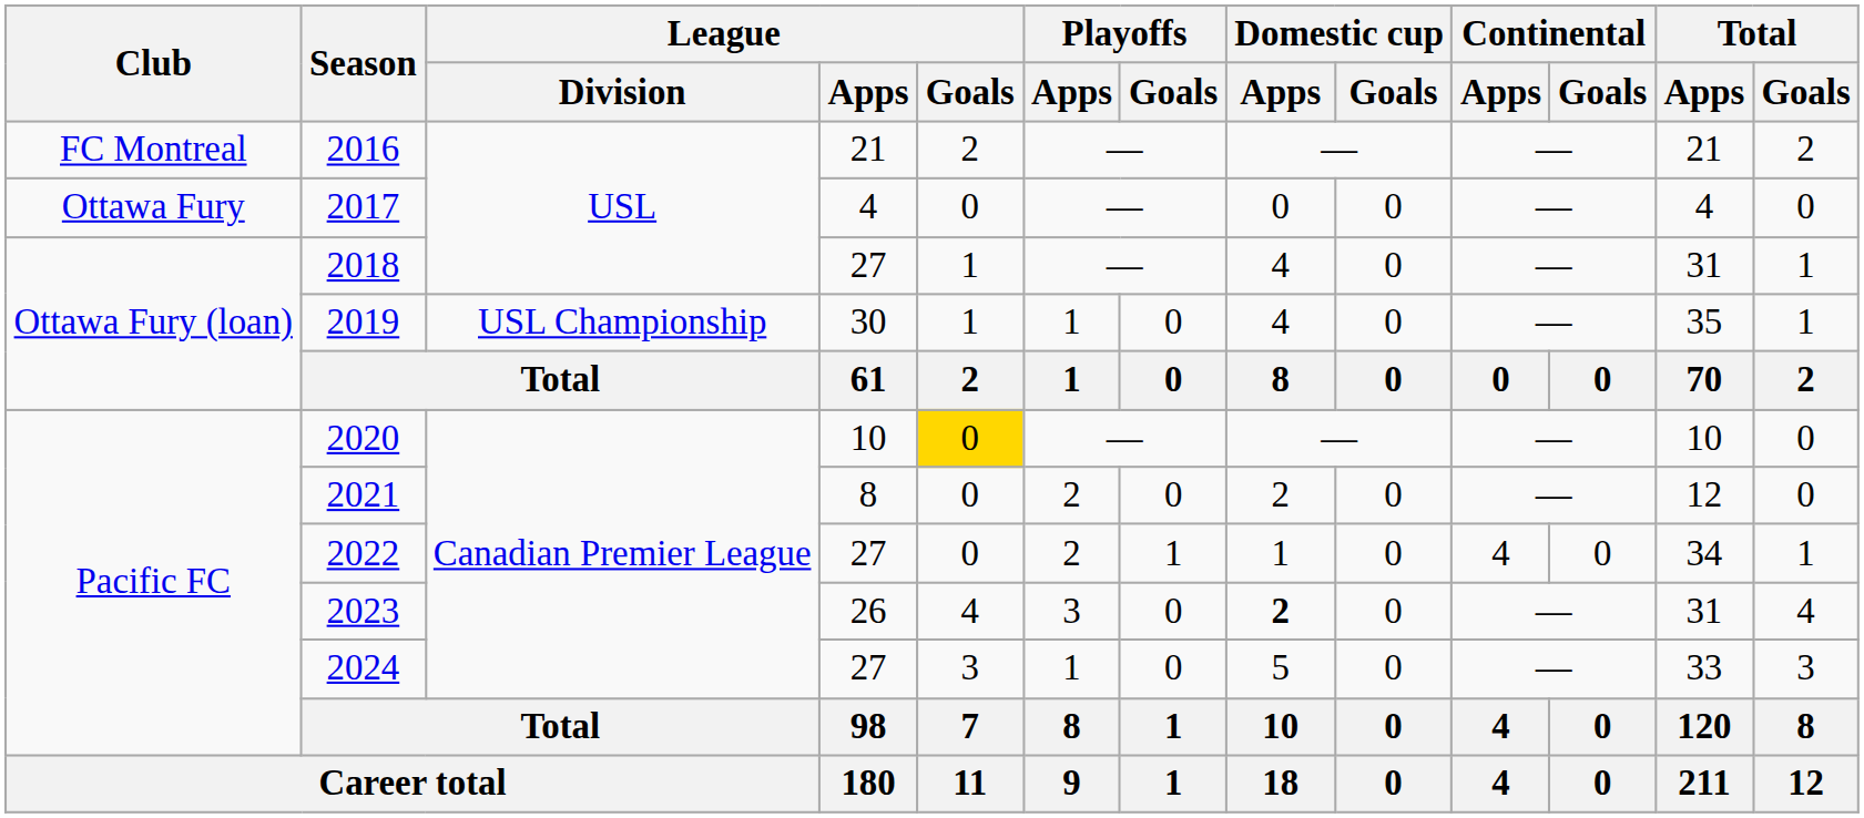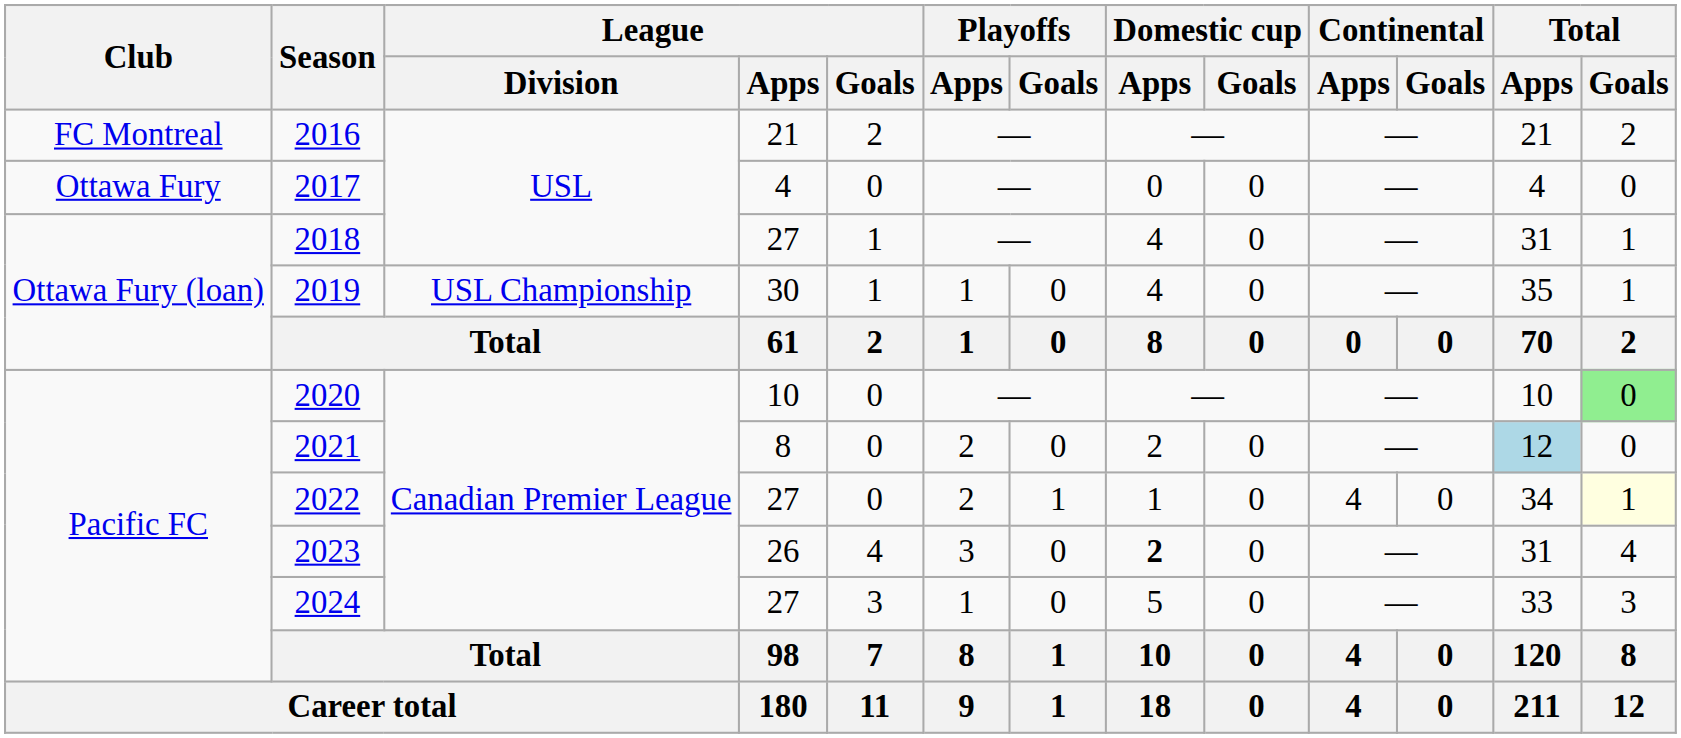2020 | League / Goals: gold background -> no background
2020 | Total / Goals: no background -> lightgreen background
2021 | Total / Apps: no background -> lightblue background
2022 | Total / Goals: no background -> lightyellow background
